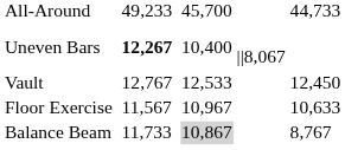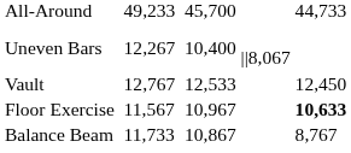Uneven Bars | column 2: bold -> normal
Floor Exercise | column 5: normal -> bold
Balance Beam | column 3: lightgrey background -> no background
